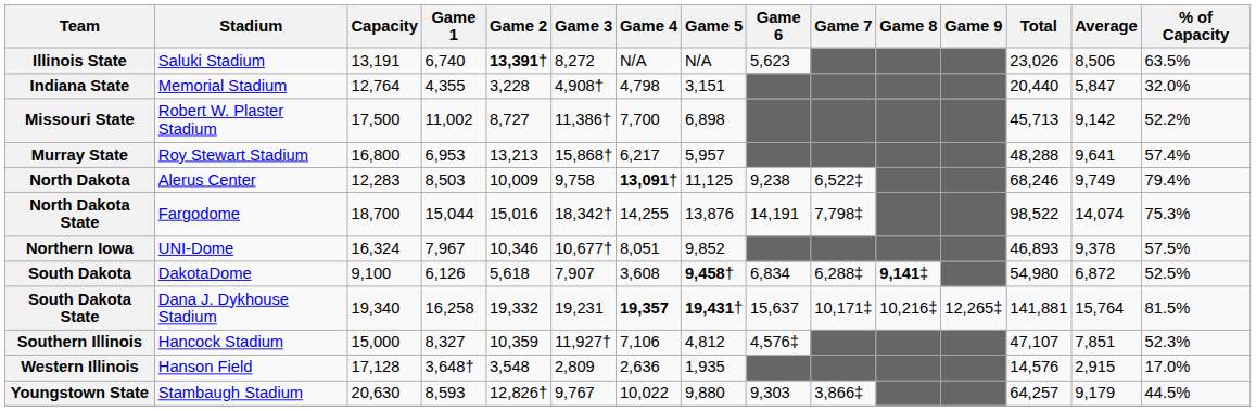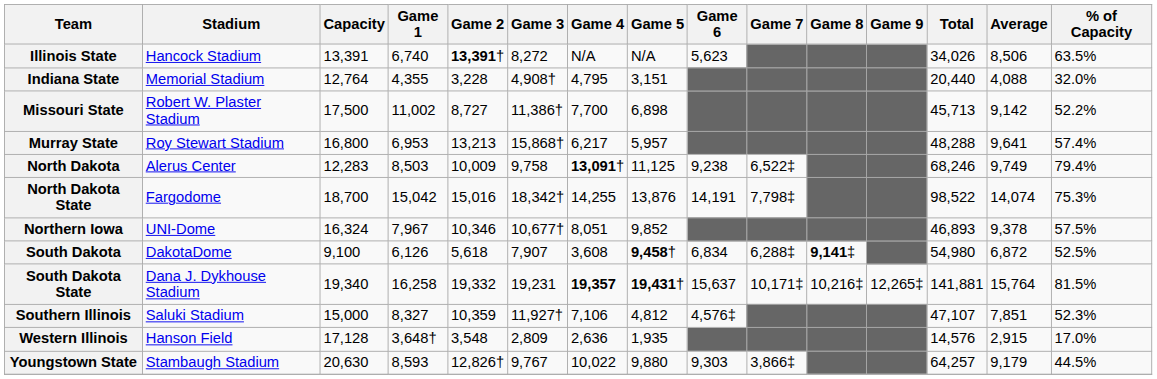Illinois State | Stadium: Saluki Stadium -> Hancock Stadium
Illinois State | Capacity: 13,191 -> 13,391
Illinois State | Total: 23,026 -> 34,026
Indiana State | Game 4: 4,798 -> 4,795
Indiana State | Average: 5,847 -> 4,088
North Dakota State | Game 1: 15,044 -> 15,042
Southern Illinois | Stadium: Hancock Stadium -> Saluki Stadium
